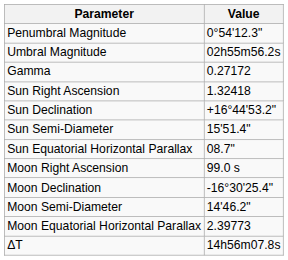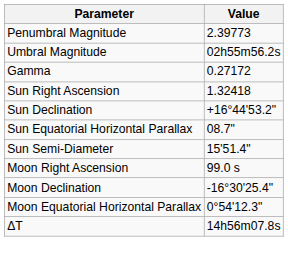Penumbral Magnitude | Value: 0°54'12.3" -> 2.39773
rows swapped: Sun Semi-Diameter <-> Sun Equatorial Horizontal Parallax
- row: Moon Semi-Diameter | 14'46.2"
Moon Equatorial Horizontal Parallax | Value: 2.39773 -> 0°54'12.3"
